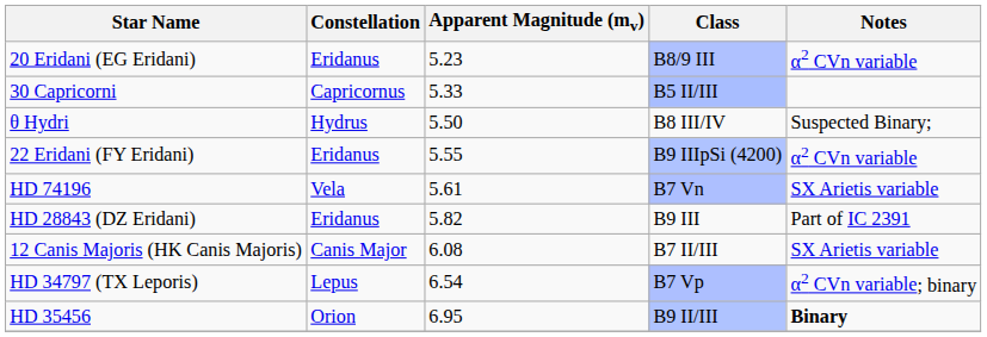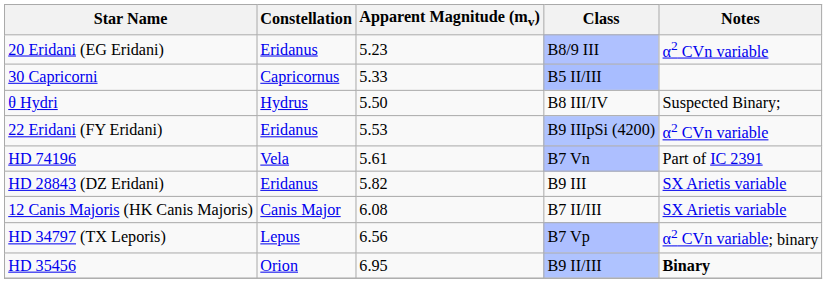22 Eridani (FY Eridani) | Apparent Magnitude (mv): 5.55 -> 5.53
HD 74196 | Notes: SX Arietis variable -> Part of IC 2391
HD 28843 (DZ Eridani) | Notes: Part of IC 2391 -> SX Arietis variable
HD 34797 (TX Leporis) | Apparent Magnitude (mv): 6.54 -> 6.56
